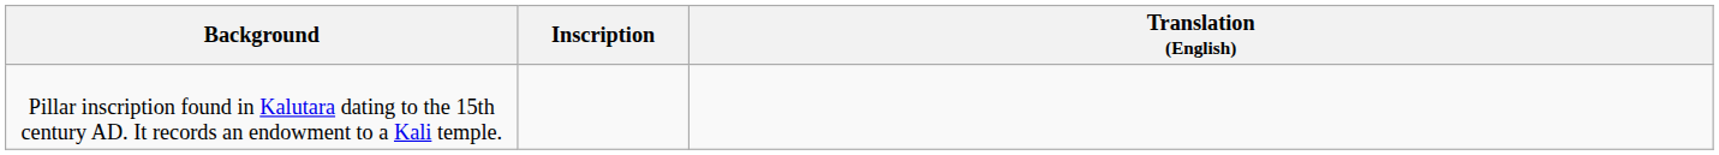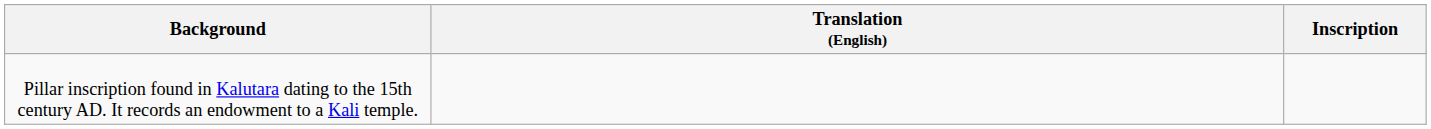columns swapped: Translation (English) <-> Inscription
